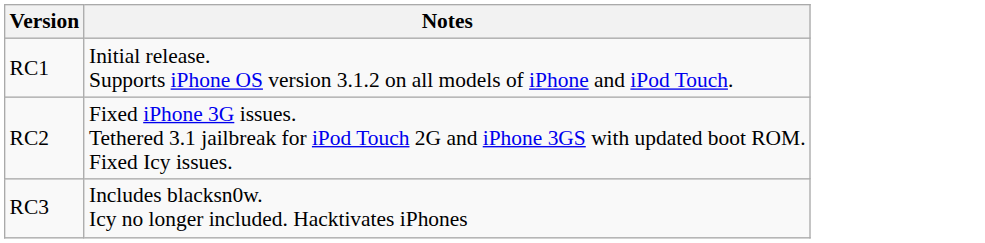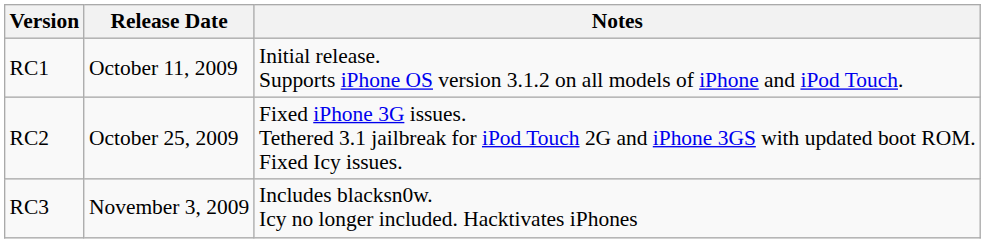+ column: Release Date | October 11, 2009 | October 25, 2009 | November 3, 2009
